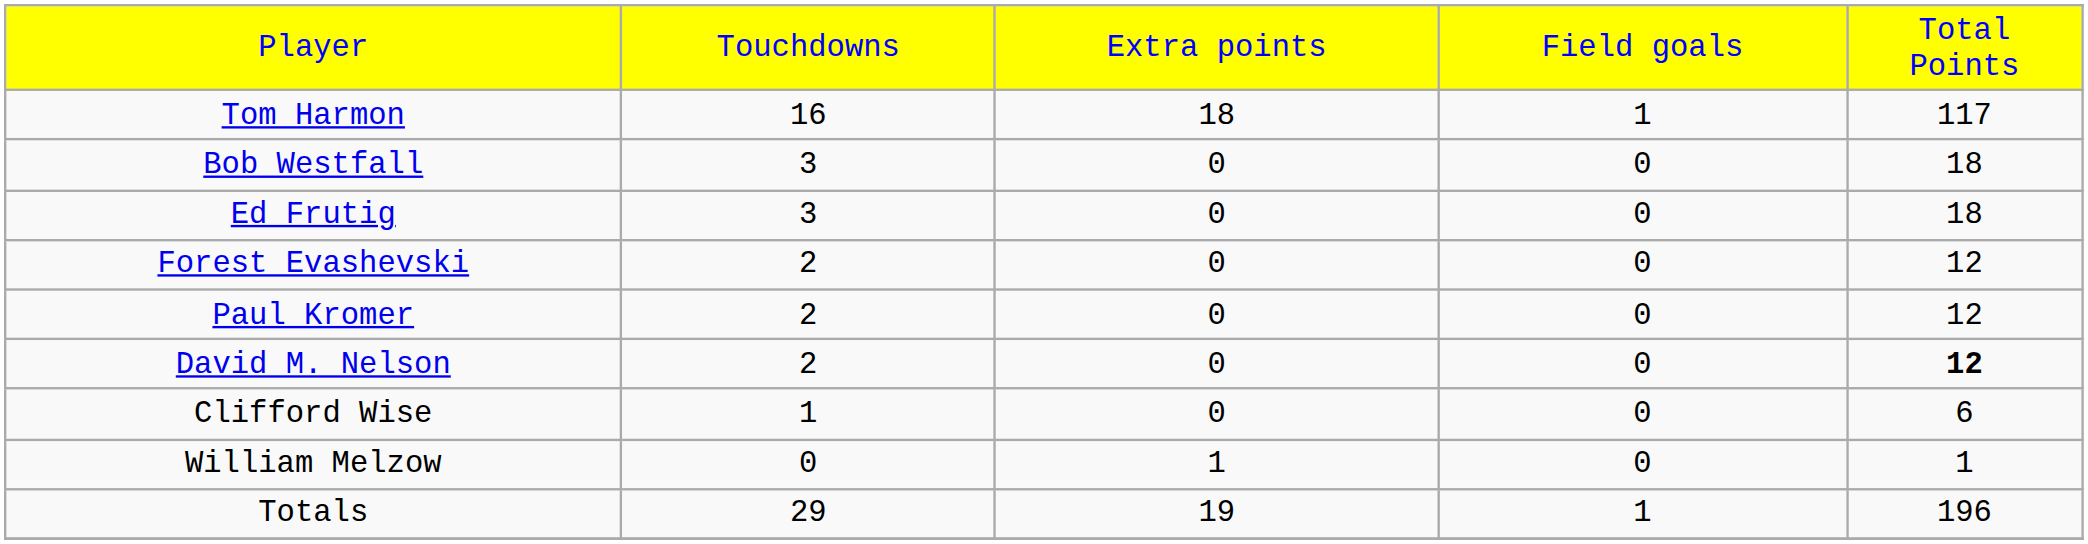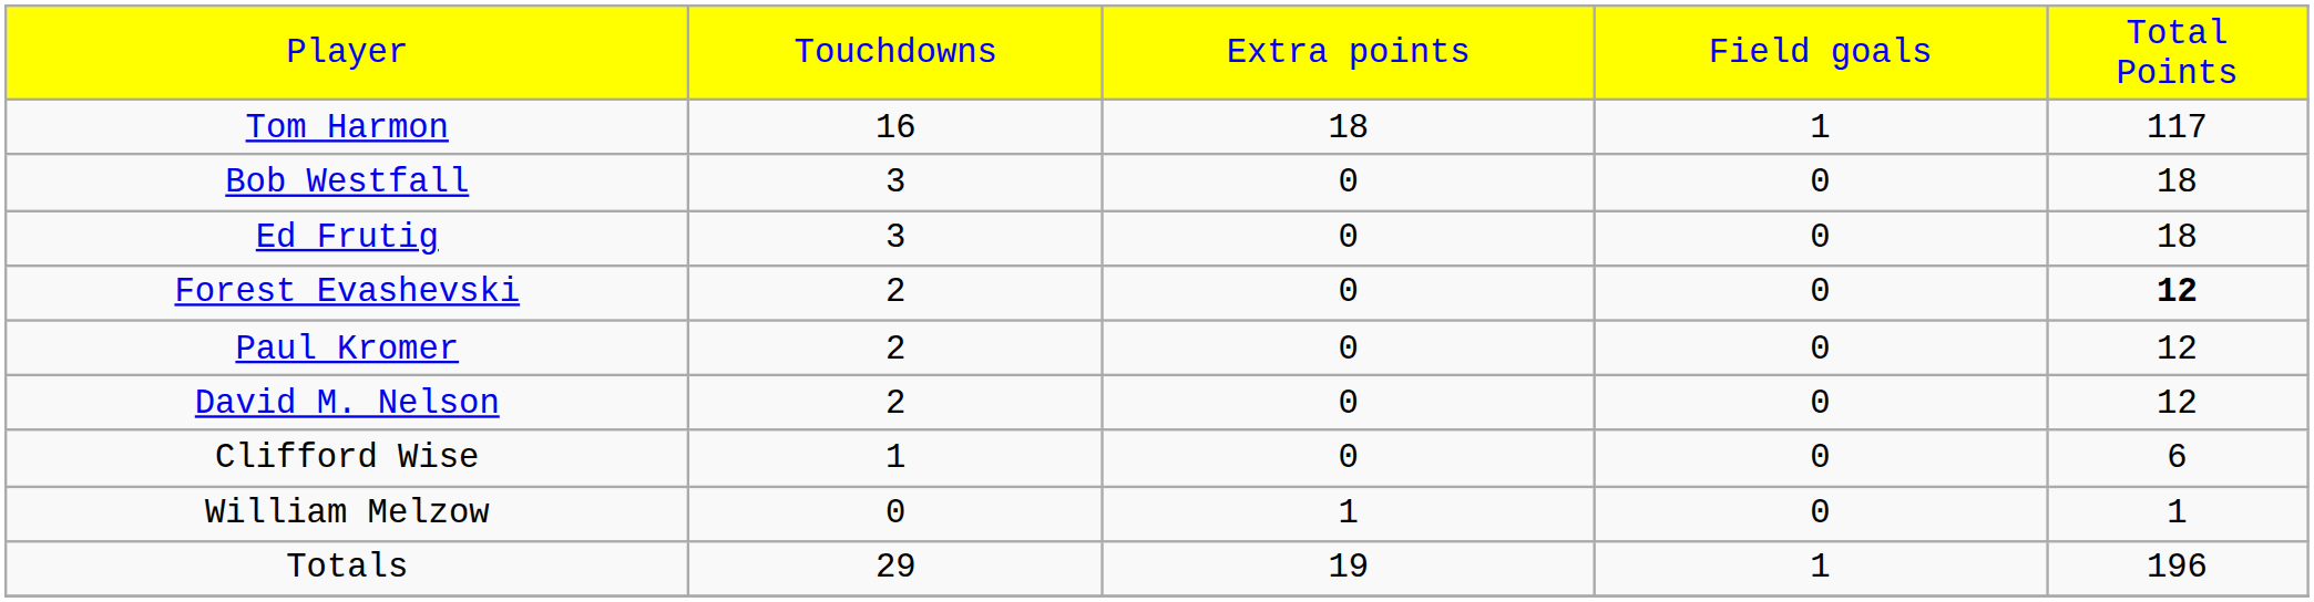Forest Evashevski | column 5: normal -> bold
David M. Nelson | column 5: bold -> normal
